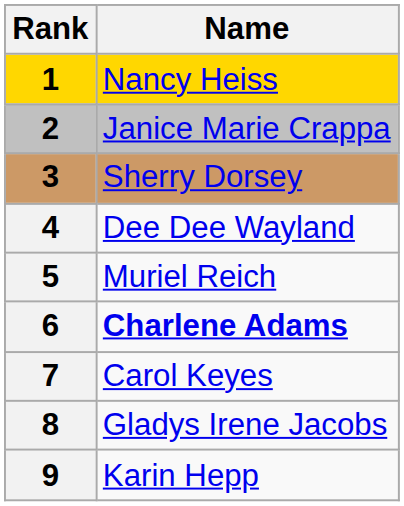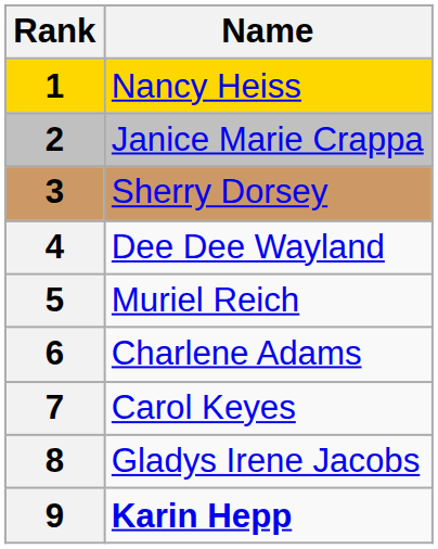Charlene Adams | Name: bold -> normal
Karin Hepp | Name: normal -> bold
